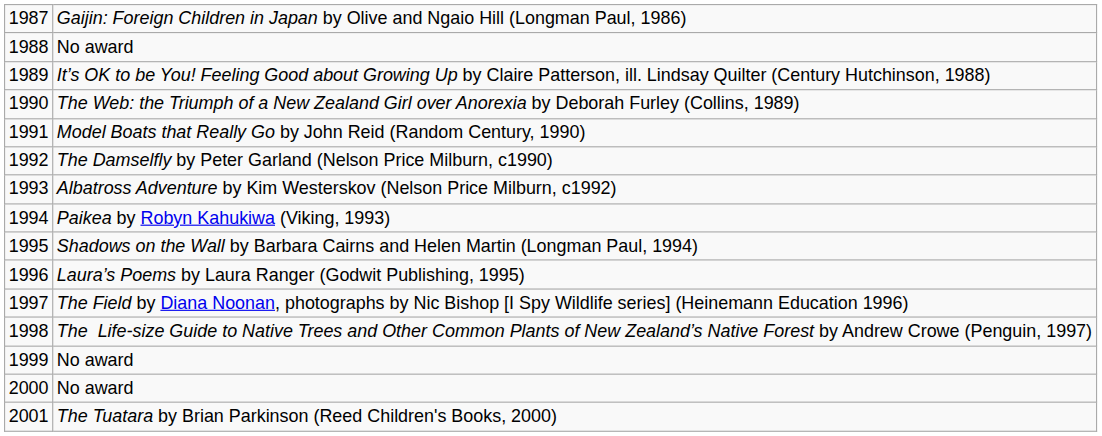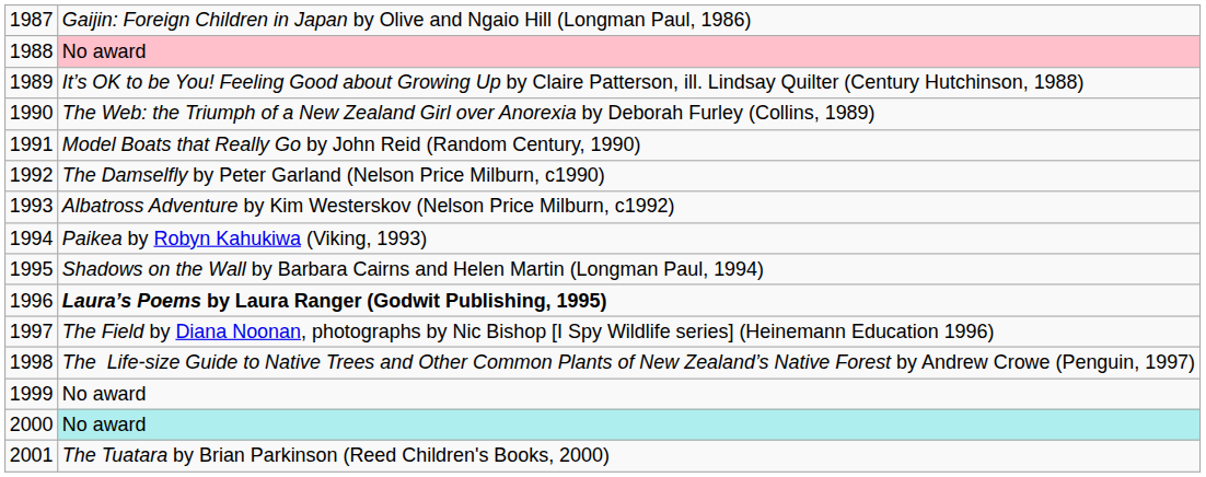1988 | column 2: no background -> pink background
1996 | column 2: normal -> bold
2000 | column 2: no background -> paleturquoise background
